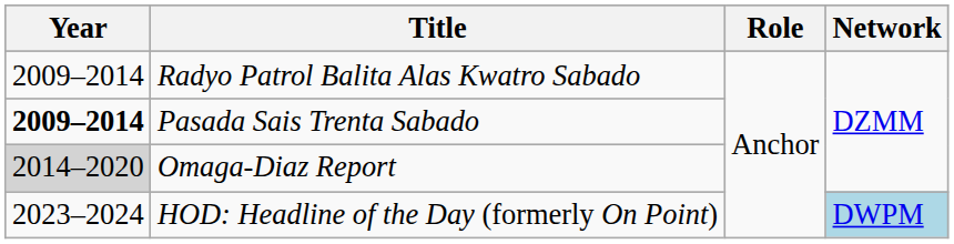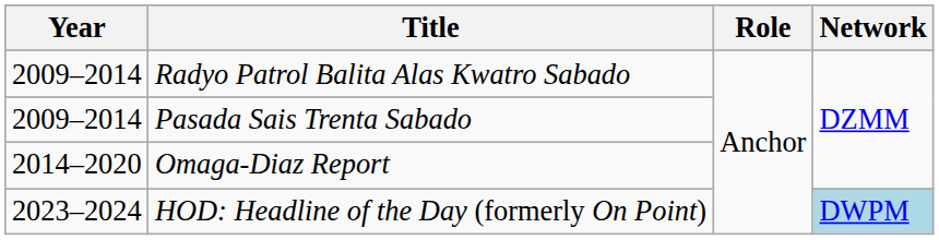Pasada Sais Trenta Sabado | Year: bold -> normal
Omaga-Diaz Report | Year: lightgrey background -> no background
